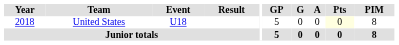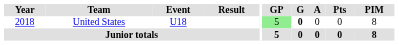United States | GP: no background -> lightgreen background
United States | G: normal -> bold
United States | Pts: lightyellow background -> no background
